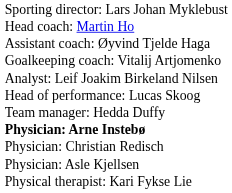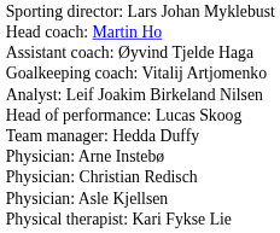row 8 | column 1: bold -> normal
